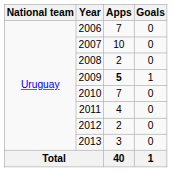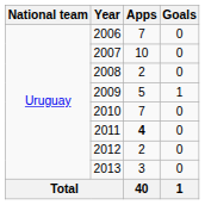2009 | Apps: bold -> normal
2011 | Apps: normal -> bold
